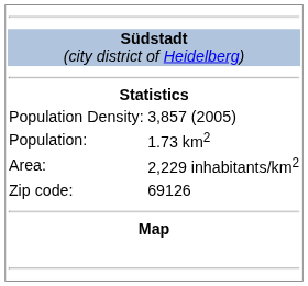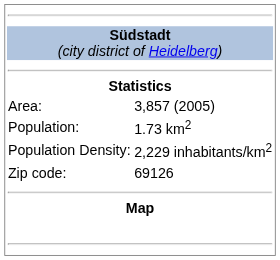row 3 | column 1: Population Density: -> Area:
row 5 | column 1: Area: -> Population Density:
